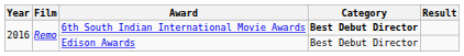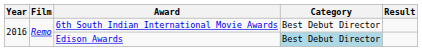6th South Indian International Movie Awards | Category: bold -> normal
Edison Awards | Category: no background -> lightblue background
